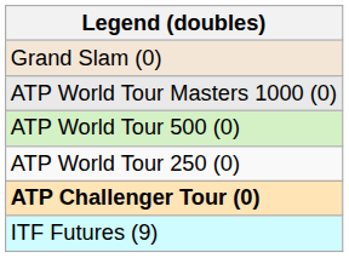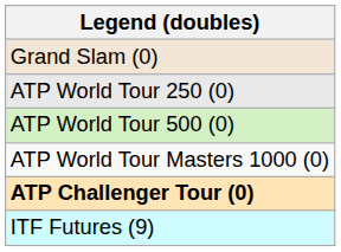row 3 | column 1: ATP World Tour Masters 1000 (0) -> ATP World Tour 250 (0)
row 5 | column 1: ATP World Tour 250 (0) -> ATP World Tour Masters 1000 (0)
